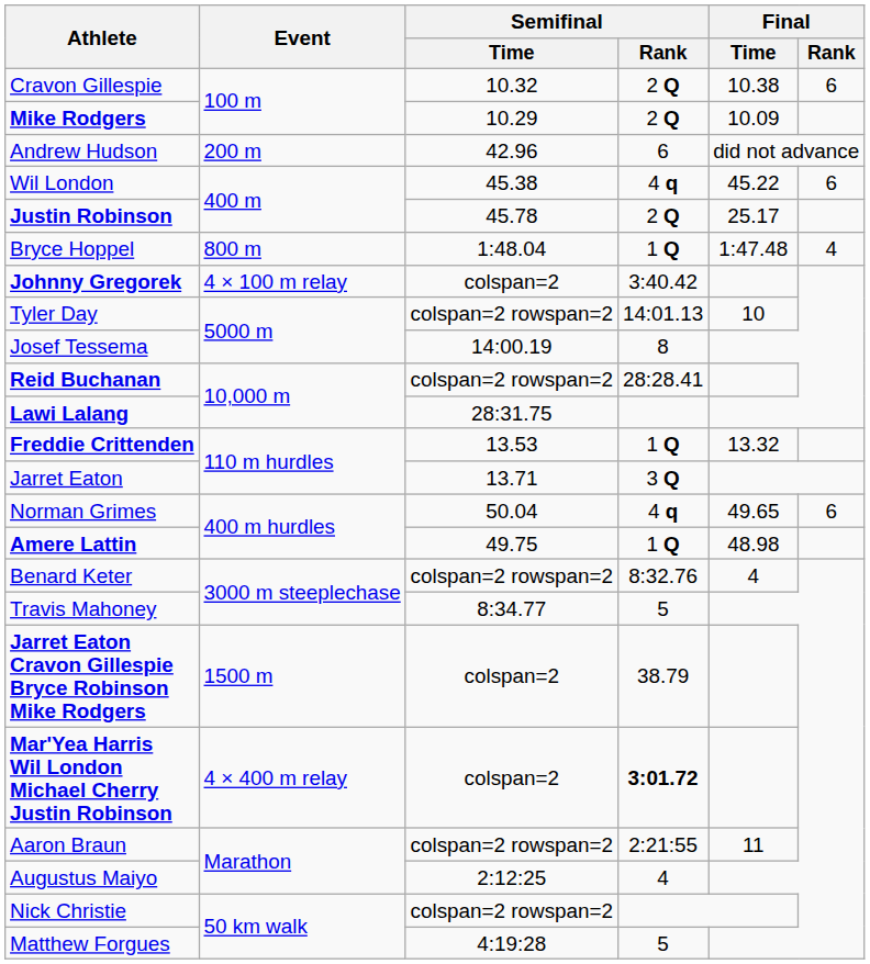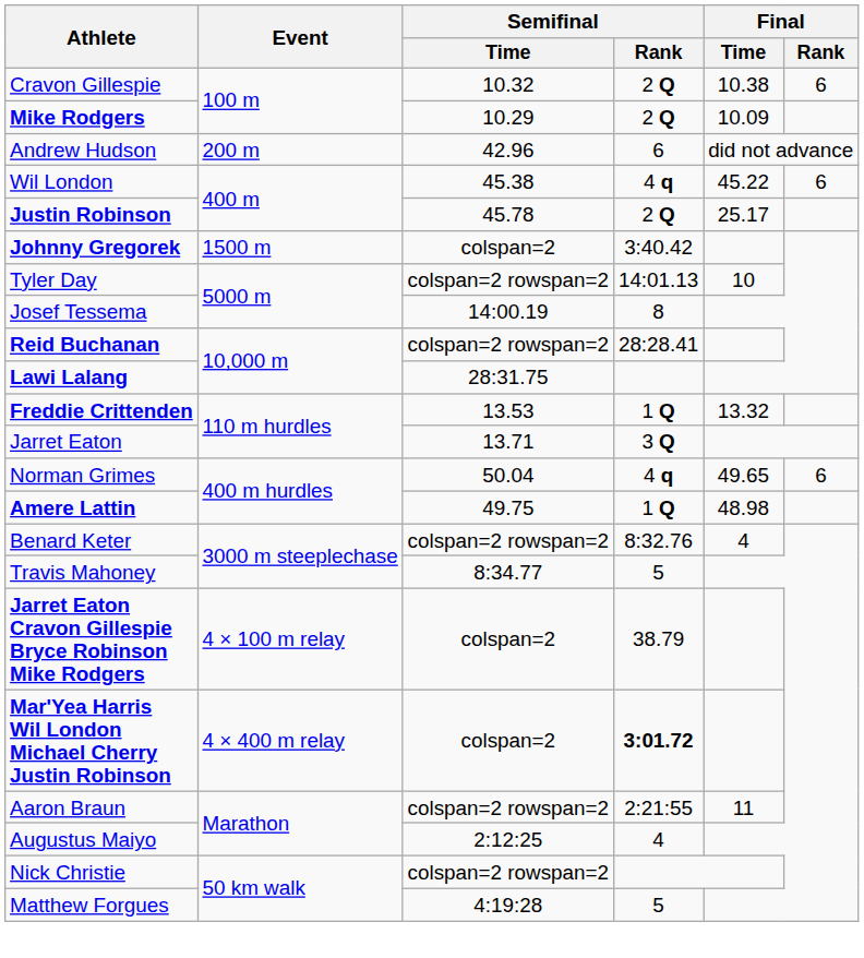- row: Bryce Hoppel | 800 m | 1:48.04 | 1 Q | 1:47.48 | 4
Johnny Gregorek | Event: 4 × 100 m relay -> 1500 m
Jarret Eaton Cravon Gillespie Bryce Robinson Mike Rodgers | Event: 1500 m -> 4 × 100 m relay
